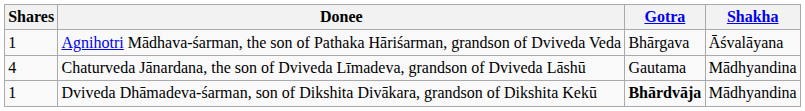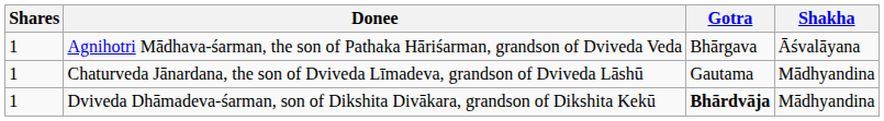row 3 | Shares: 4 -> 1
